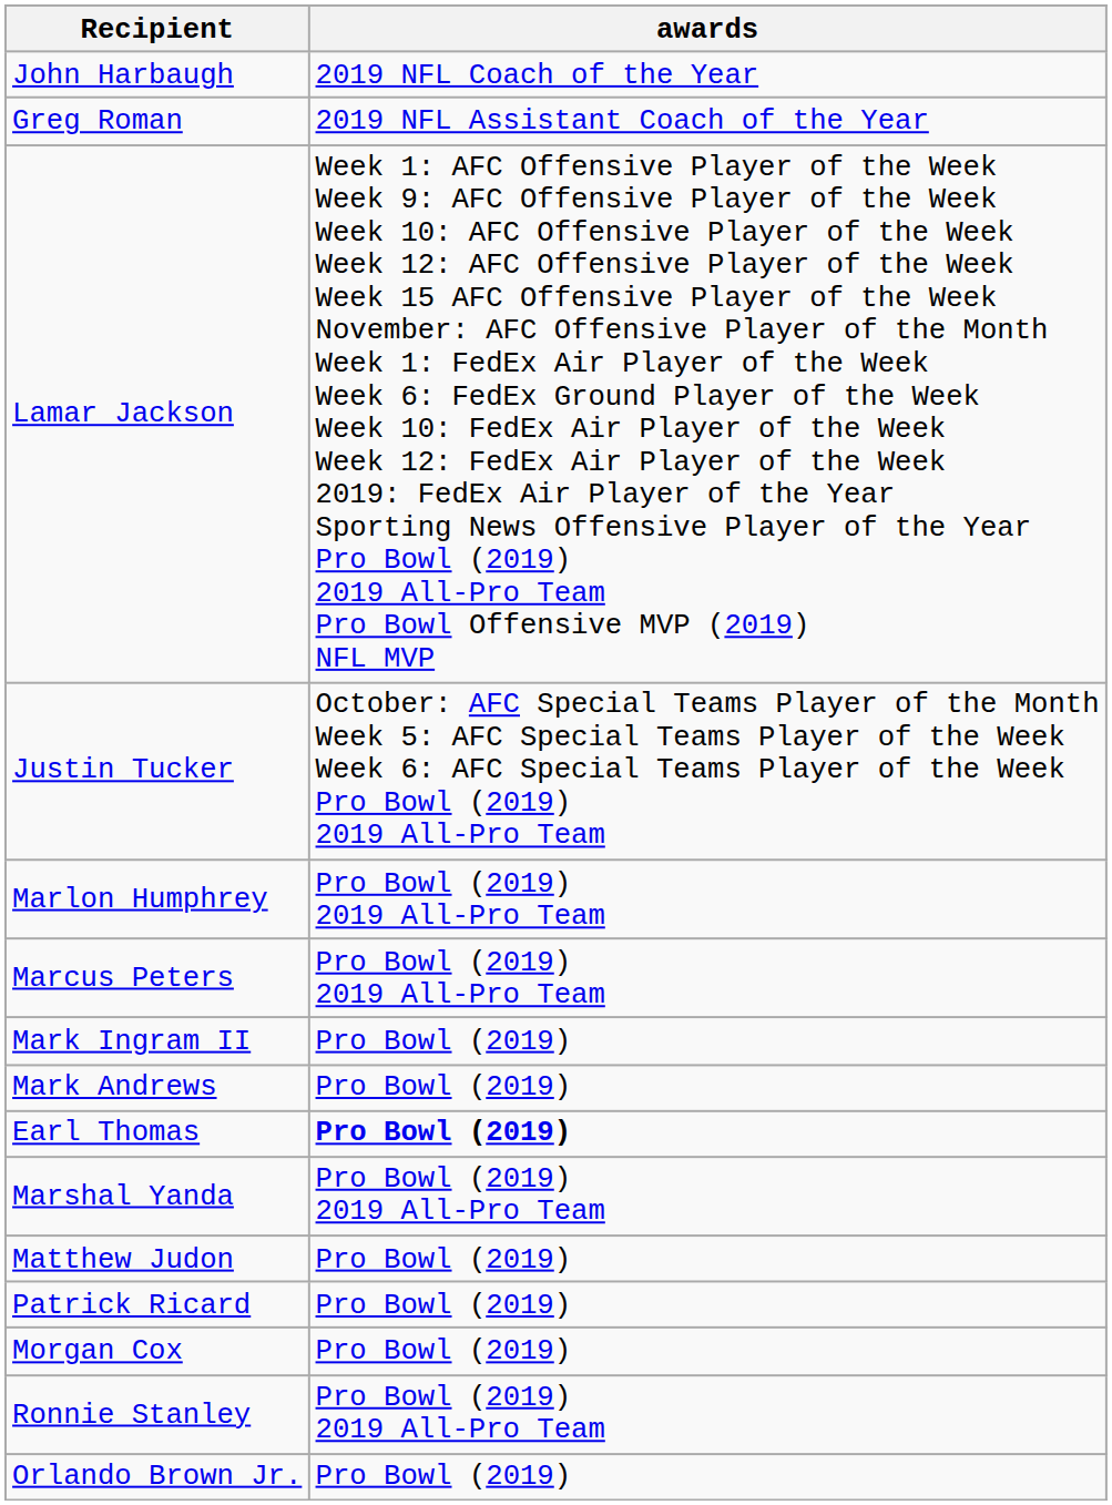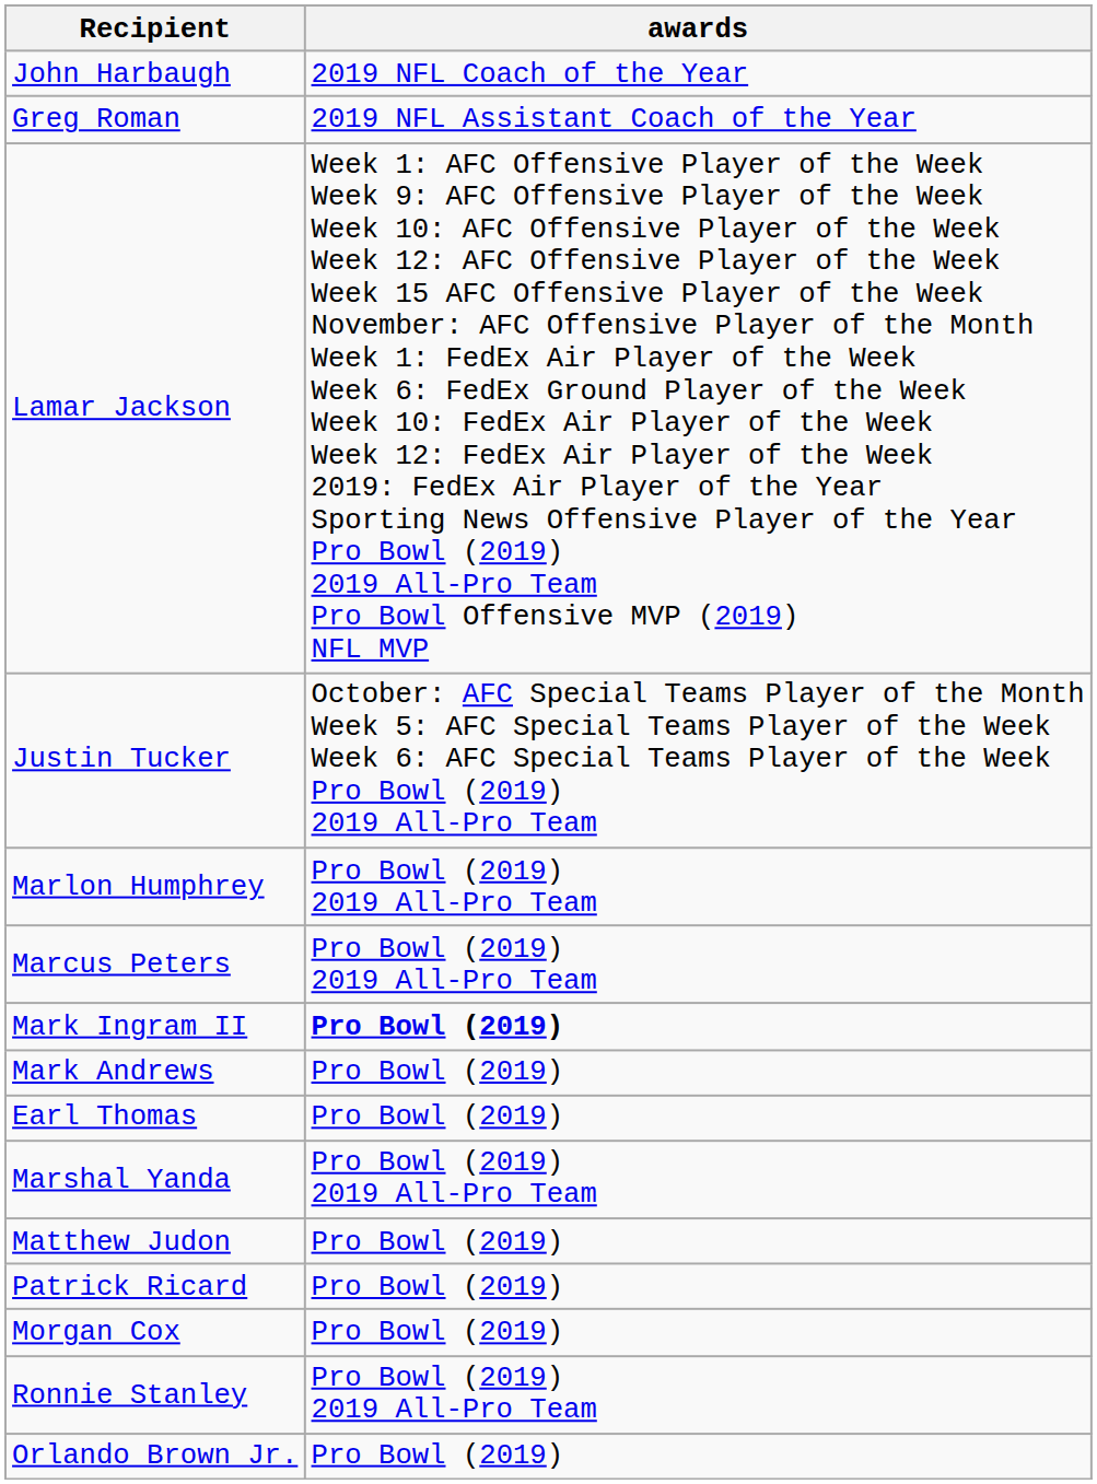Mark Ingram II | awards: normal -> bold
Earl Thomas | awards: bold -> normal
